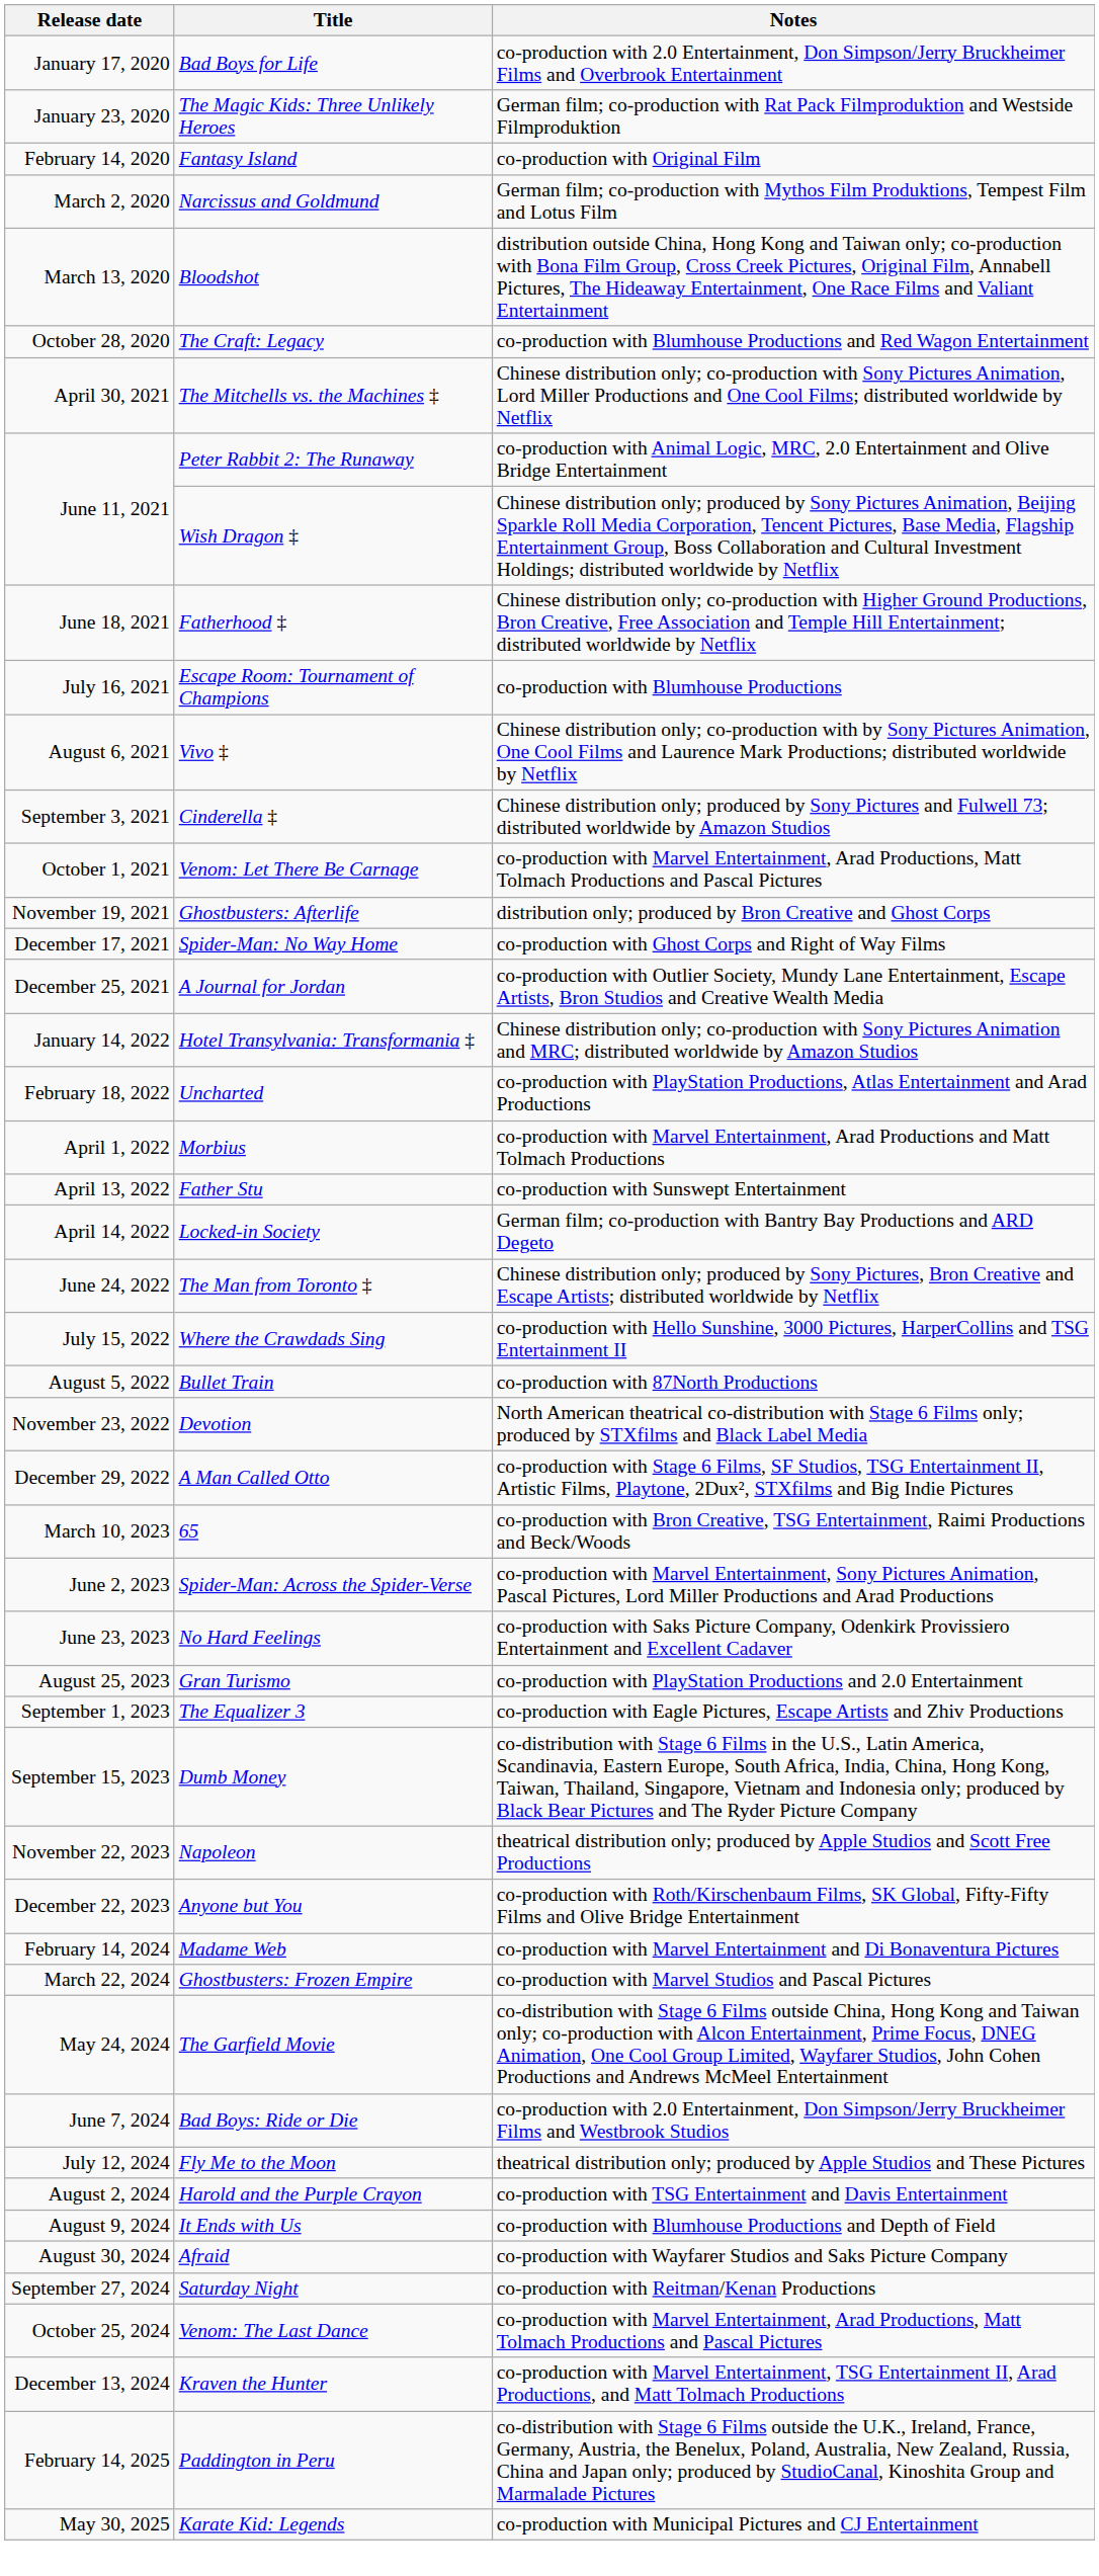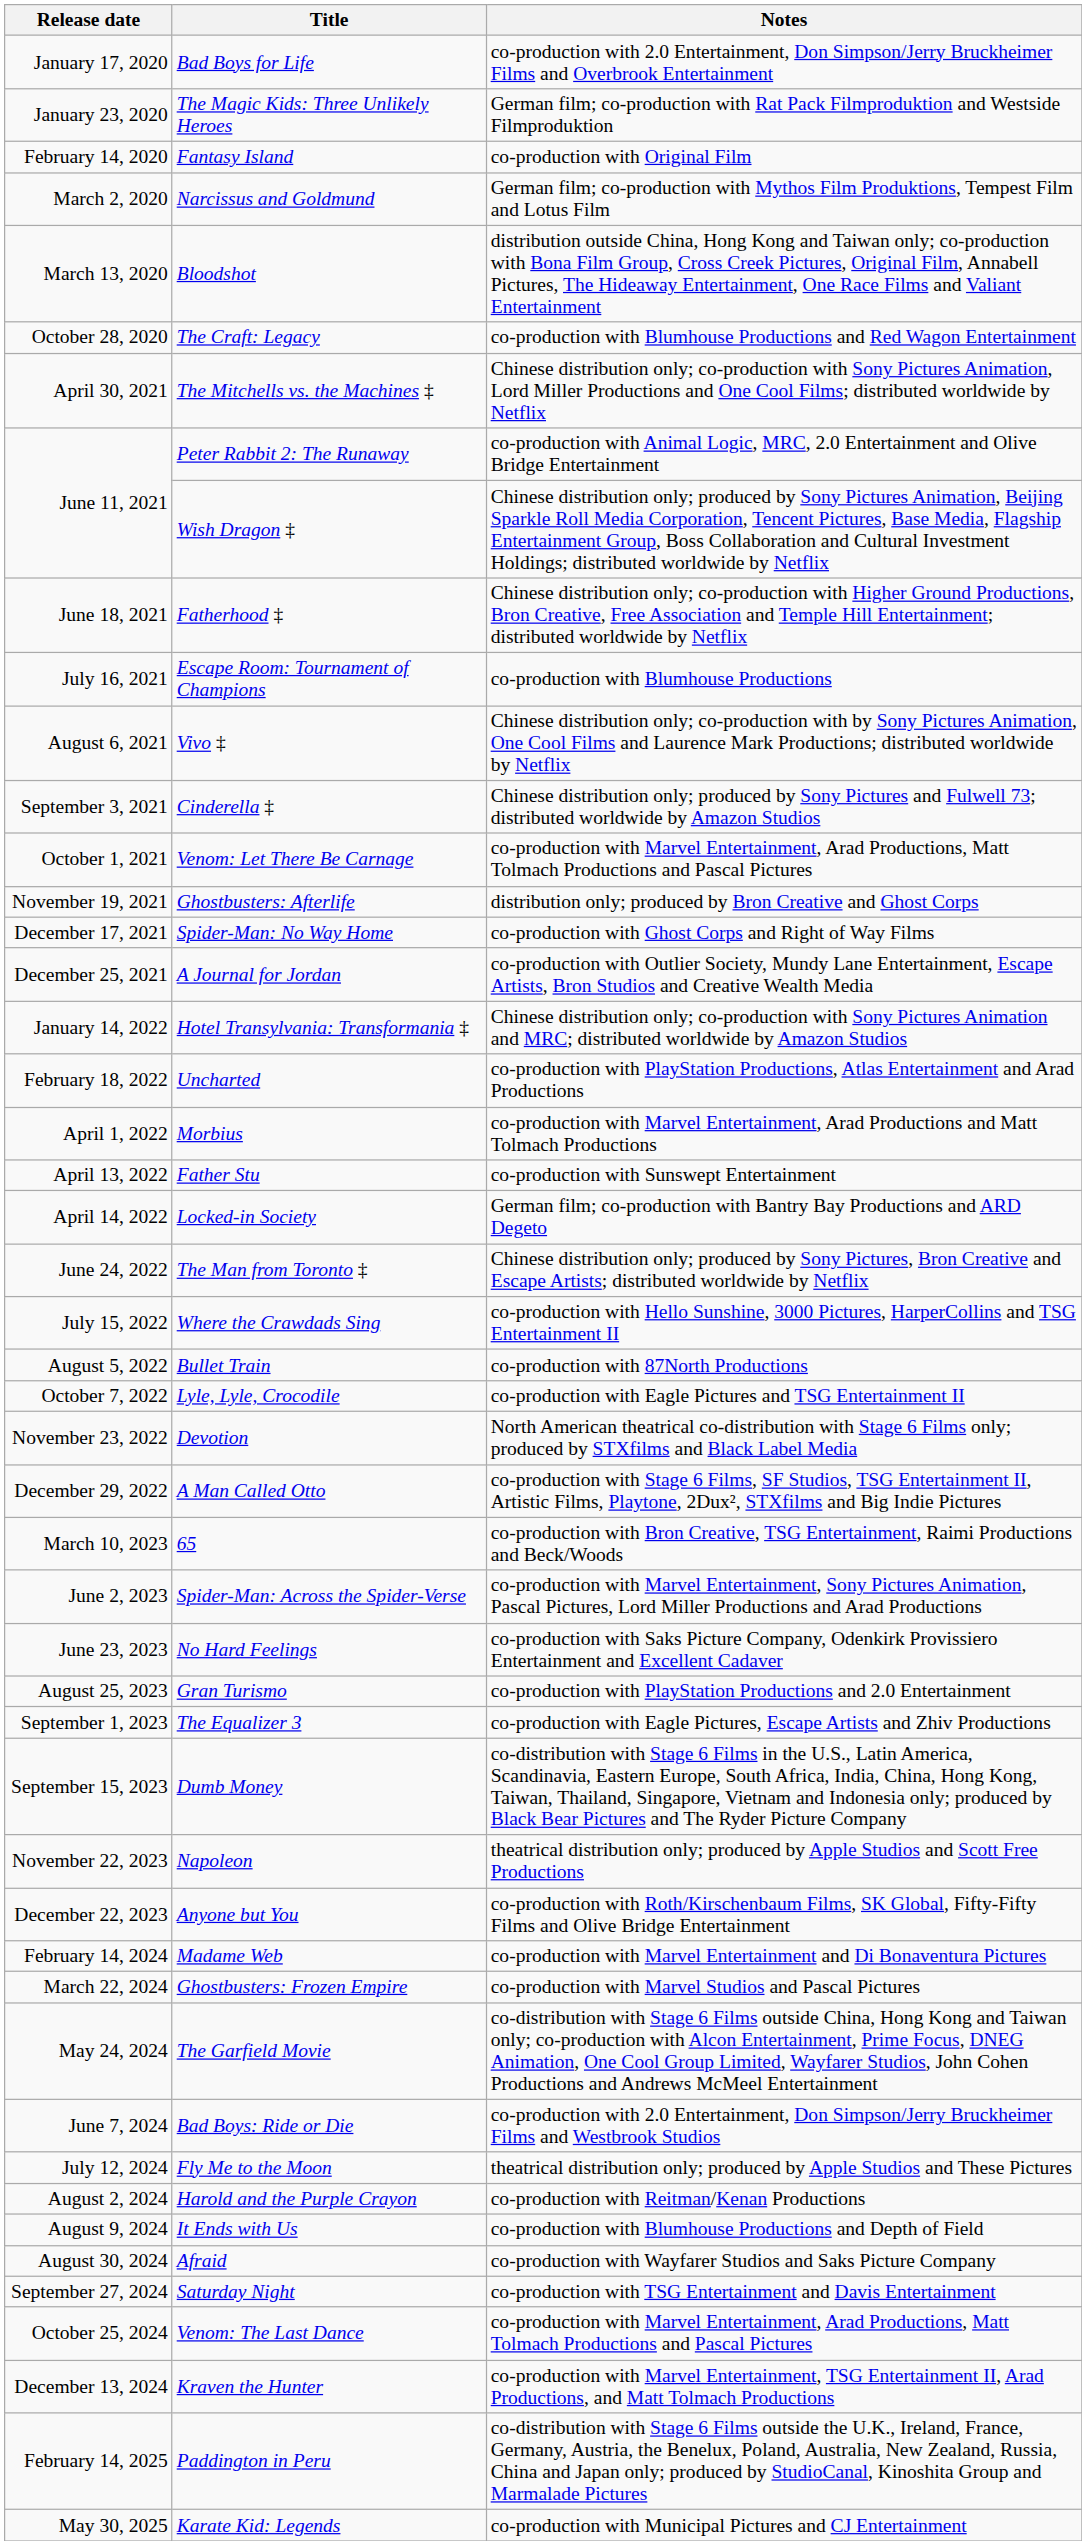+ row: October 7, 2022 | Lyle, Lyle, Crocodile | co-production with Eagle Pictures and TSG Entertainment II
Harold and the Purple Crayon | Notes: co-production with TSG Entertainment and Davis Entertainment -> co-production with Reitman/Kenan Productions
Saturday Night | Notes: co-production with Reitman/Kenan Productions -> co-production with TSG Entertainment and Davis Entertainment
